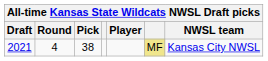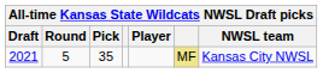2021 | Round: 4 -> 5
2021 | Pick: 38 -> 35
